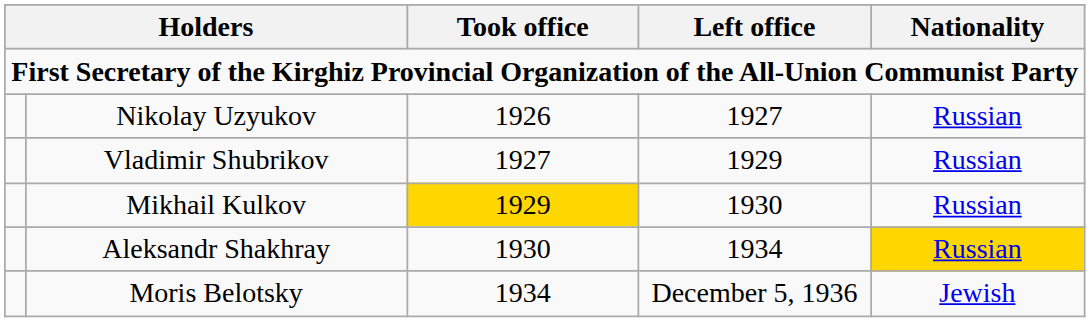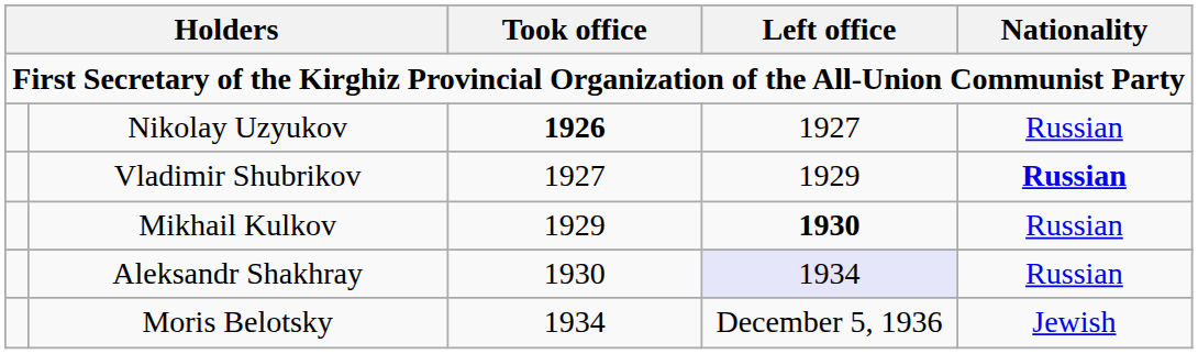Nikolay Uzyukov | Took office: normal -> bold
Vladimir Shubrikov | Nationality: normal -> bold
Mikhail Kulkov | Took office: gold background -> no background
Mikhail Kulkov | Left office: normal -> bold
Aleksandr Shakhray | Left office: no background -> lavender background
Aleksandr Shakhray | Nationality: gold background -> no background
